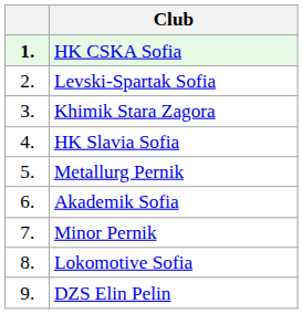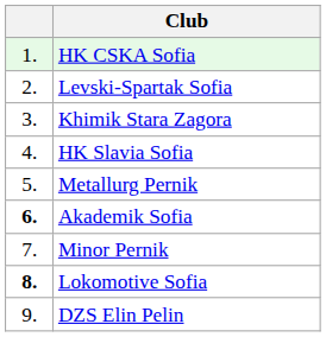HK CSKA Sofia | column 1: bold -> normal
Akademik Sofia | column 1: normal -> bold
Lokomotive Sofia | column 1: normal -> bold
